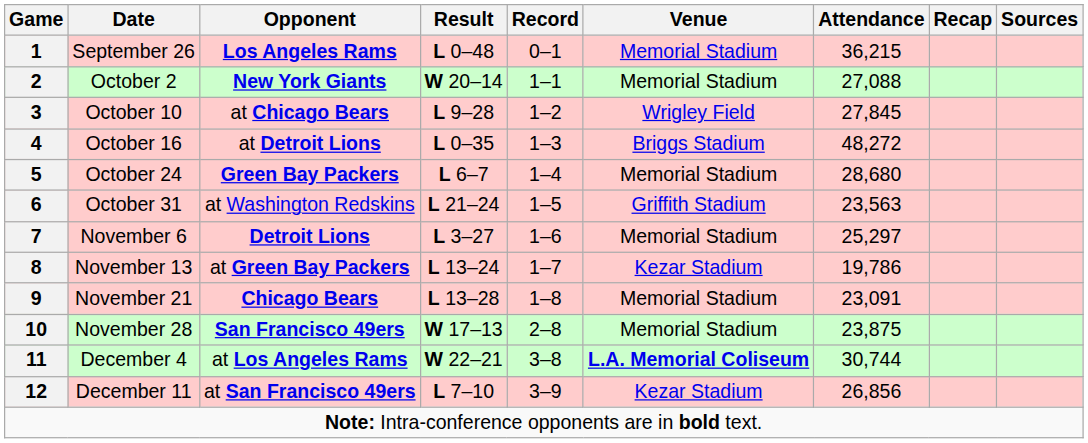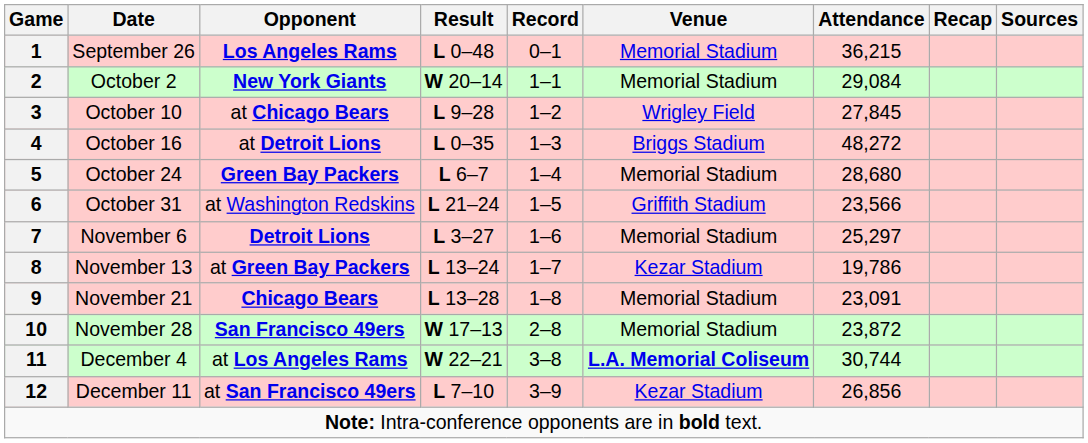2 | Attendance: 27,088 -> 29,084
6 | Attendance: 23,563 -> 23,566
10 | Attendance: 23,875 -> 23,872
